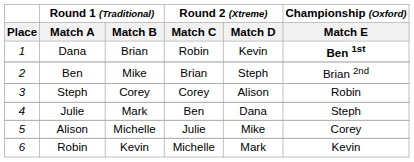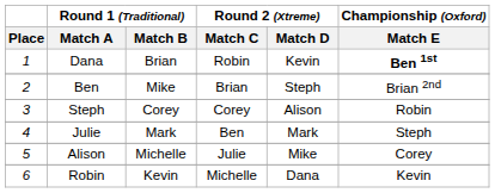row 6 | Round 2 (Xtreme) / Match D: Dana -> Mark
row 8 | Round 2 (Xtreme) / Match D: Mark -> Dana
